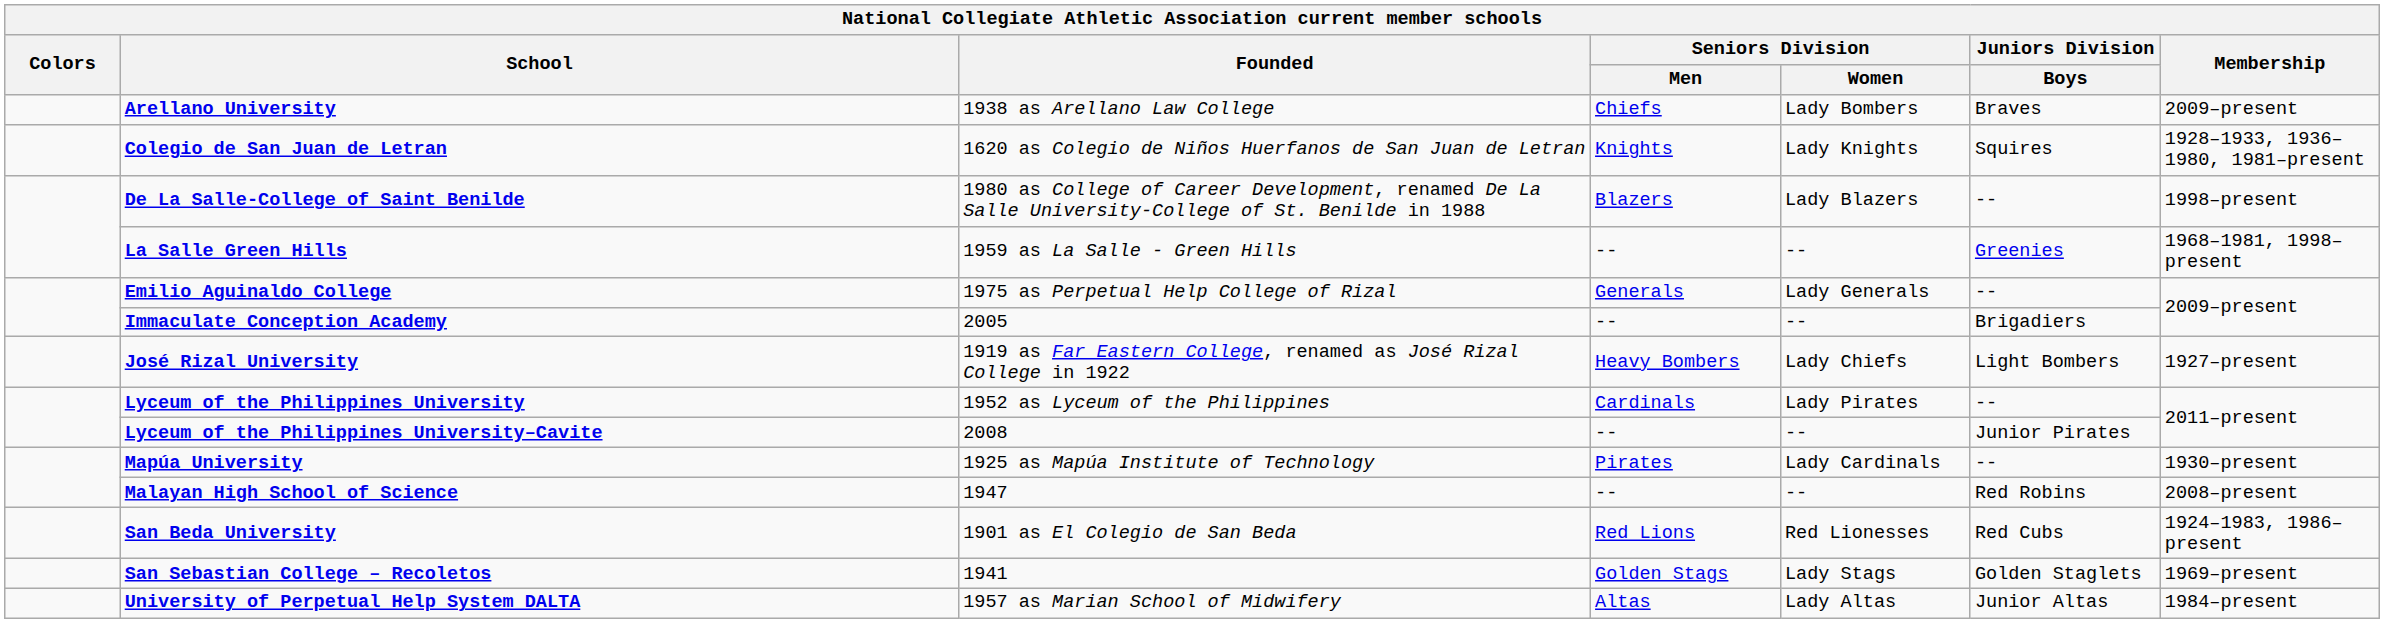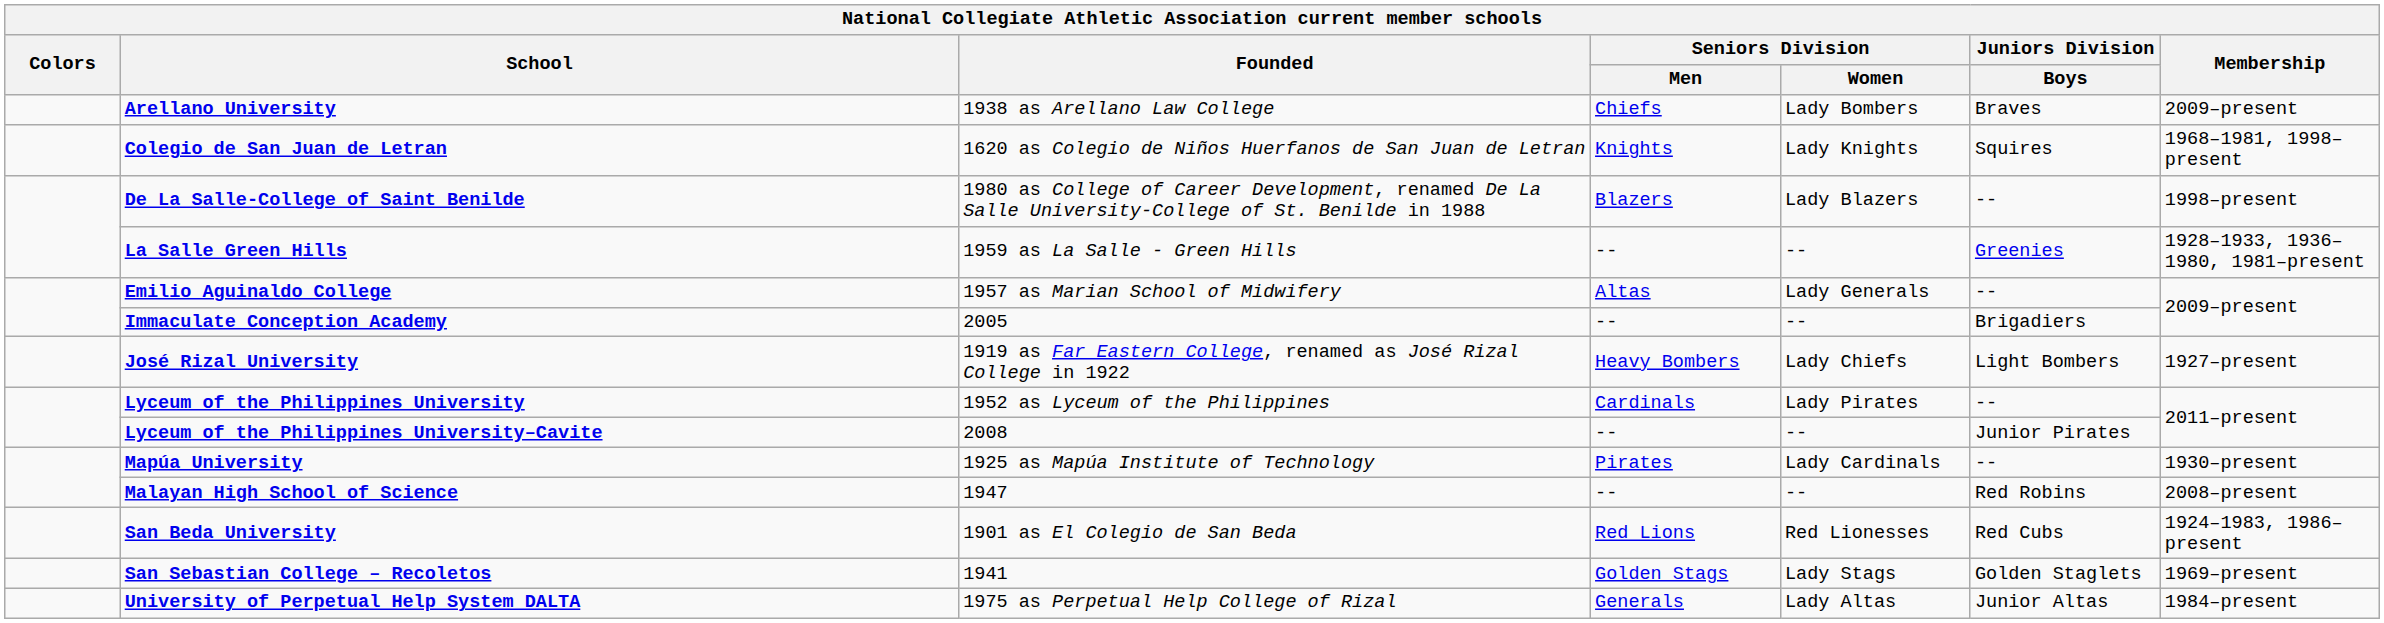Colegio de San Juan de Letran | Membership: 1928–1933, 1936–1980, 1981–present -> 1968–1981, 1998–present
La Salle Green Hills | Membership: 1968–1981, 1998–present -> 1928–1933, 1936–1980, 1981–present
Emilio Aguinaldo College | Founded: 1975 as Perpetual Help College of Rizal -> 1957 as Marian School of Midwifery
Emilio Aguinaldo College | Seniors Division / Men: Generals -> Altas
University of Perpetual Help System DALTA | Founded: 1957 as Marian School of Midwifery -> 1975 as Perpetual Help College of Rizal
University of Perpetual Help System DALTA | Seniors Division / Men: Altas -> Generals
